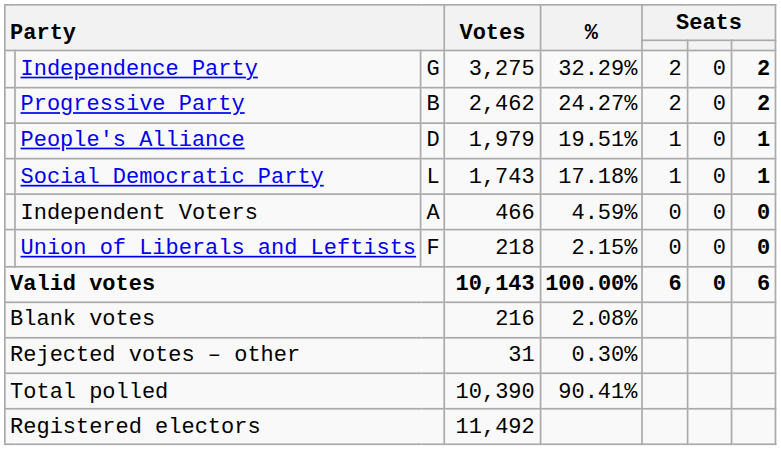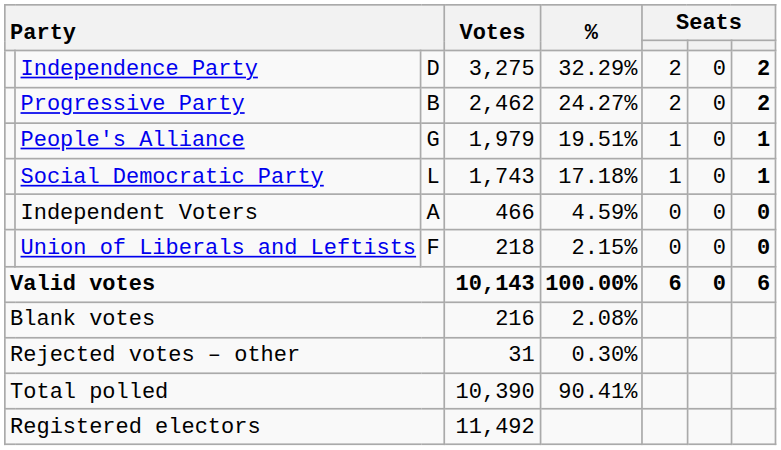Independence Party | column 3: G -> D
People's Alliance | column 3: D -> G
